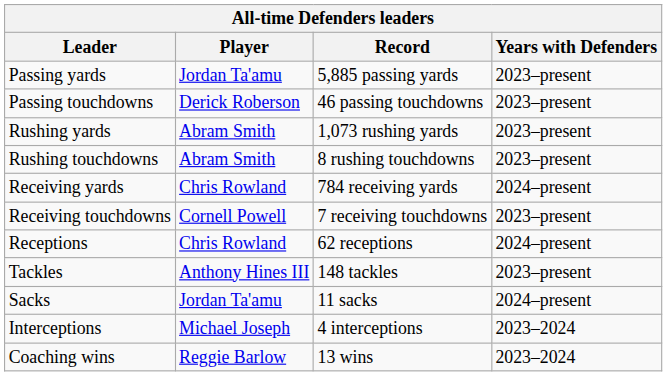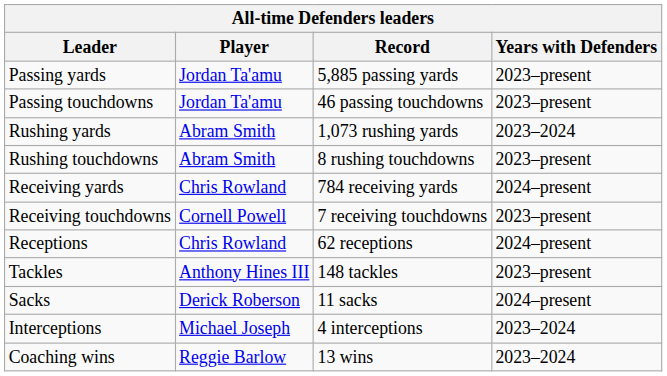Passing touchdowns | Player: Derick Roberson -> Jordan Ta'amu
Rushing yards | Years with Defenders: 2023–present -> 2023–2024
Sacks | Player: Jordan Ta'amu -> Derick Roberson
